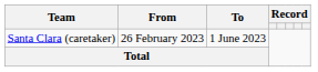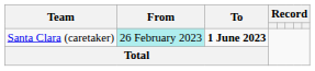Santa Clara (caretaker) | From: no background -> paleturquoise background
Santa Clara (caretaker) | To: normal -> bold
